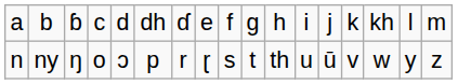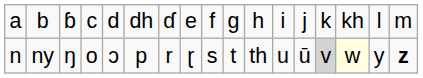ny | column 14: no background -> lightgrey background
ny | column 15: no background -> lightyellow background
ny | column 17: normal -> bold
